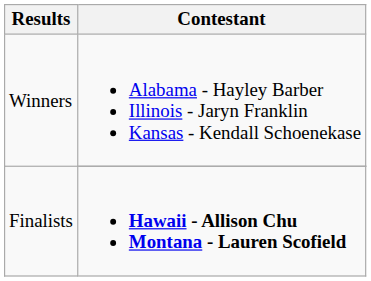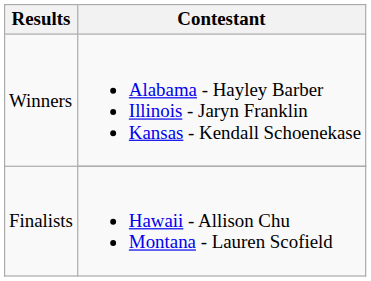Hawaii - Allison Chu Montana - Lauren Scofield | Contestant: bold -> normal
